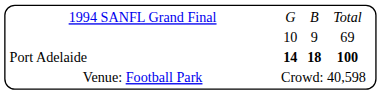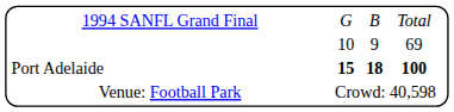Port Adelaide | column 2: 14 -> 15
